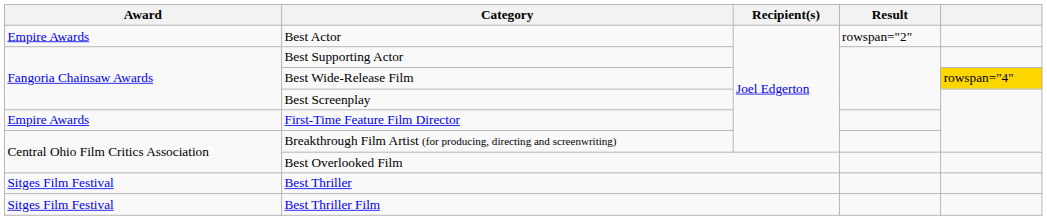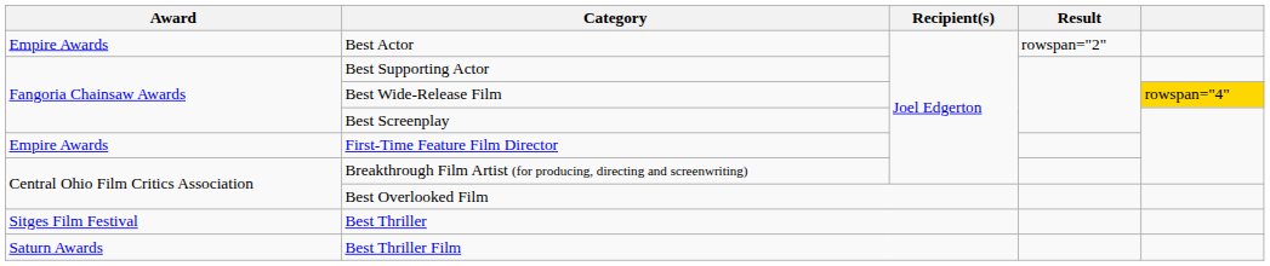Best Thriller Film | Award: Sitges Film Festival -> Saturn Awards
